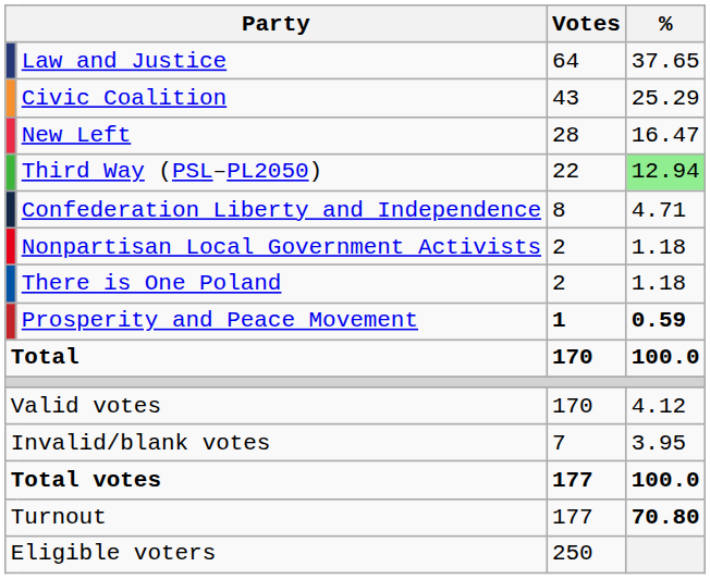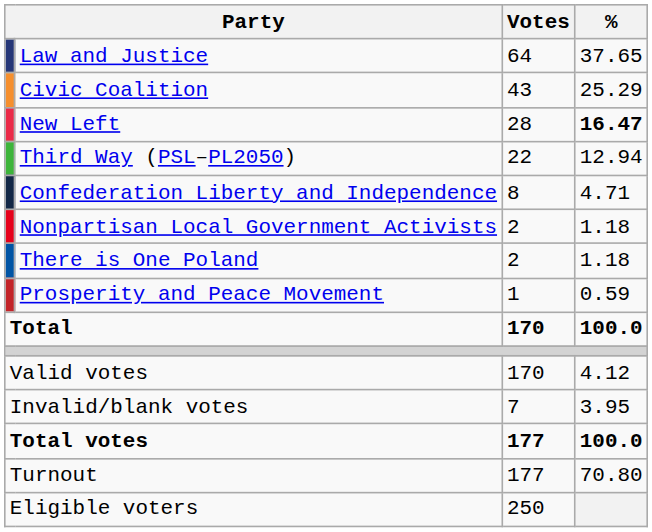New Left | %: normal -> bold
Third Way (PSL–PL2050) | %: lightgreen background -> no background
Prosperity and Peace Movement | Votes: bold -> normal
Prosperity and Peace Movement | %: bold -> normal
Turnout | %: bold -> normal
